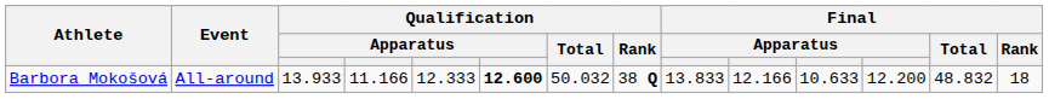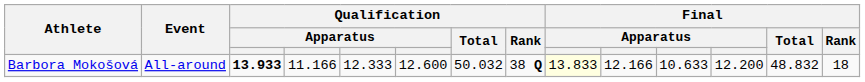row 4 | column 3: normal -> bold
row 4 | column 6: bold -> normal
row 4 | column 9: no background -> lightyellow background
